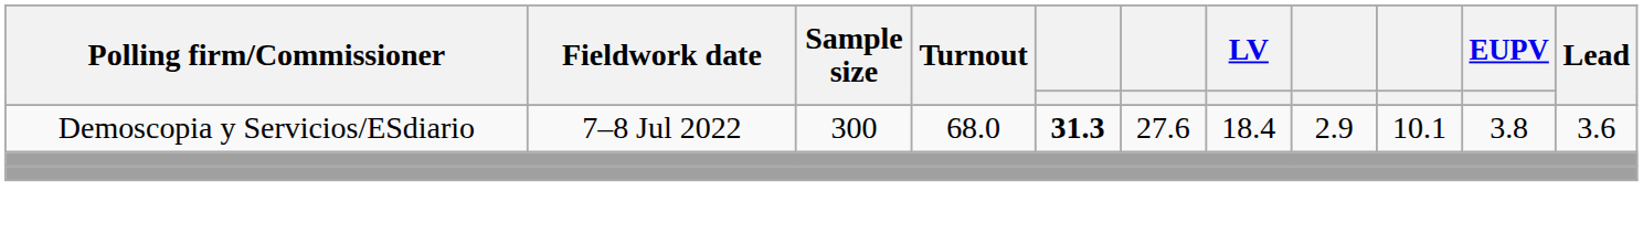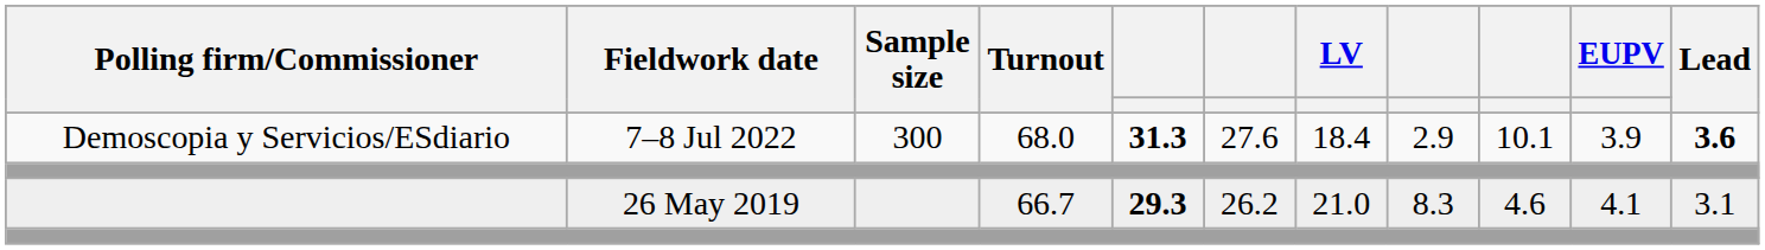7–8 Jul 2022 | EUPV: 3.8 -> 3.9
7–8 Jul 2022 | Lead: normal -> bold
+ row: 26 May 2019 | 66.7 | 29.3 | 26.2 | 21.0 | 8.3 | 4.6 | 4.1 | 3.1
